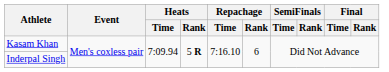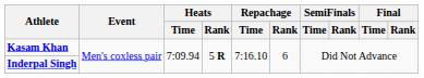Kasam Khan | Athlete: normal -> bold
Inderpal Singh | Athlete: normal -> bold
